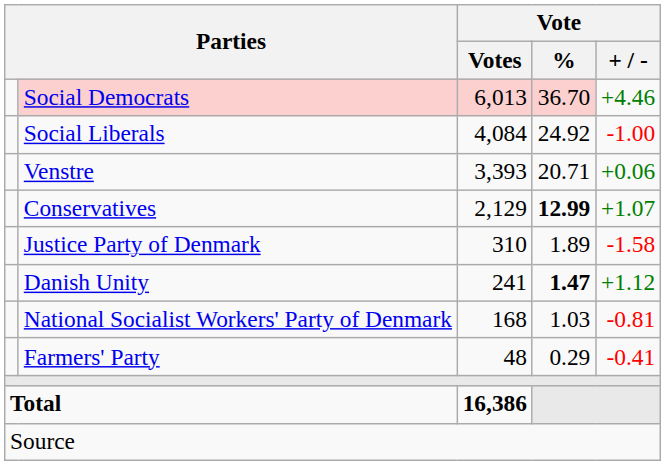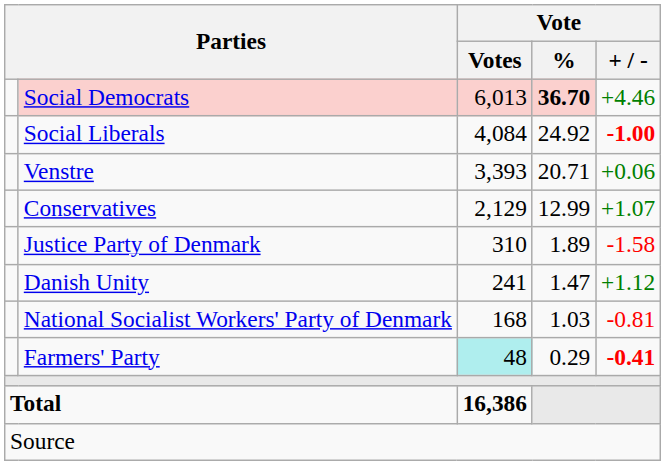Social Democrats | Vote / %: normal -> bold
Social Liberals | Vote / + / -: normal -> bold
Conservatives | Vote / %: bold -> normal
Danish Unity | Vote / %: bold -> normal
Farmers' Party | Vote / Votes: no background -> paleturquoise background
Farmers' Party | Vote / + / -: normal -> bold
